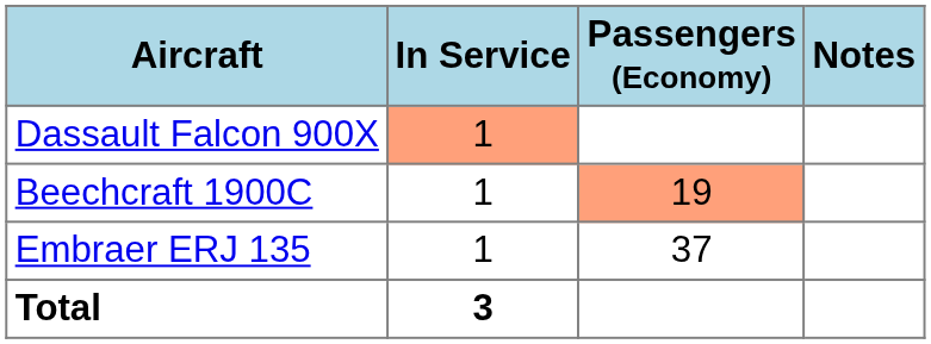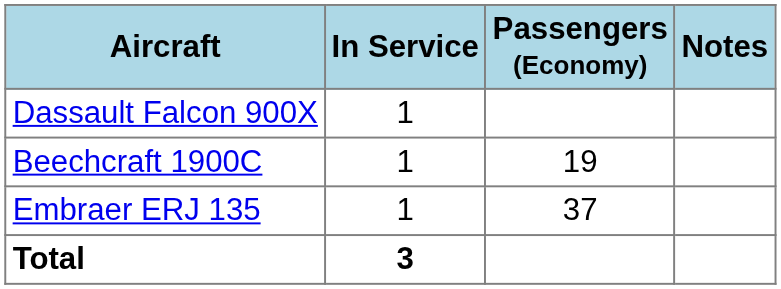Dassault Falcon 900X | In Service: lightsalmon background -> no background
Beechcraft 1900C | Passengers (Economy): lightsalmon background -> no background
